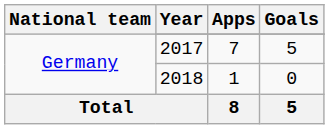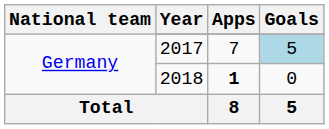2017 | Goals: no background -> lightblue background
2018 | Apps: normal -> bold
